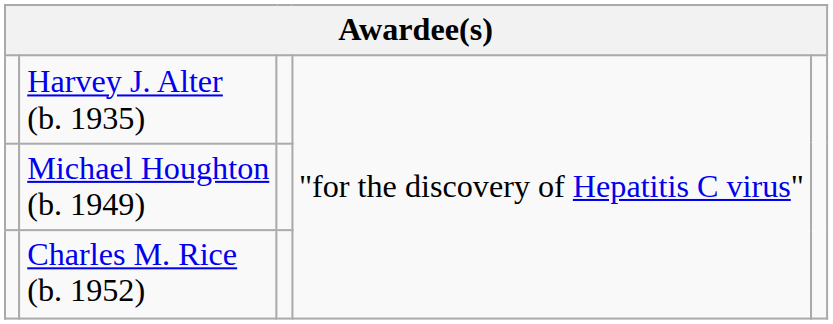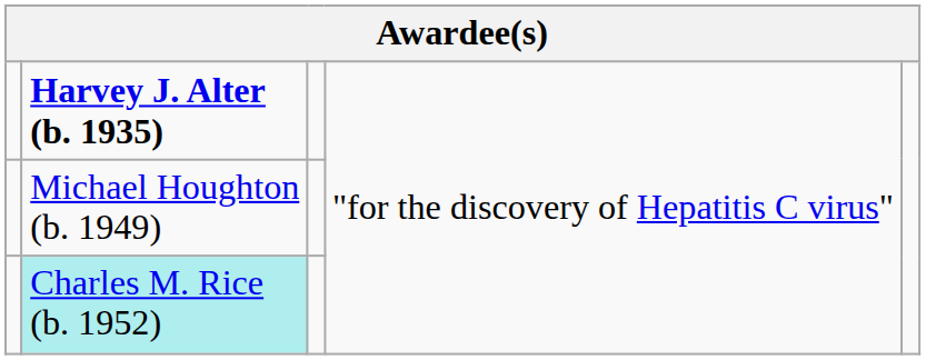Harvey J. Alter (b. 1935) | column 2: normal -> bold
Charles M. Rice (b. 1952) | column 2: no background -> paleturquoise background
